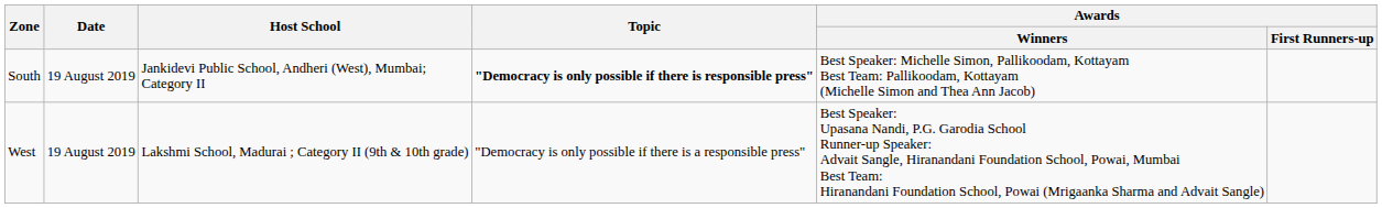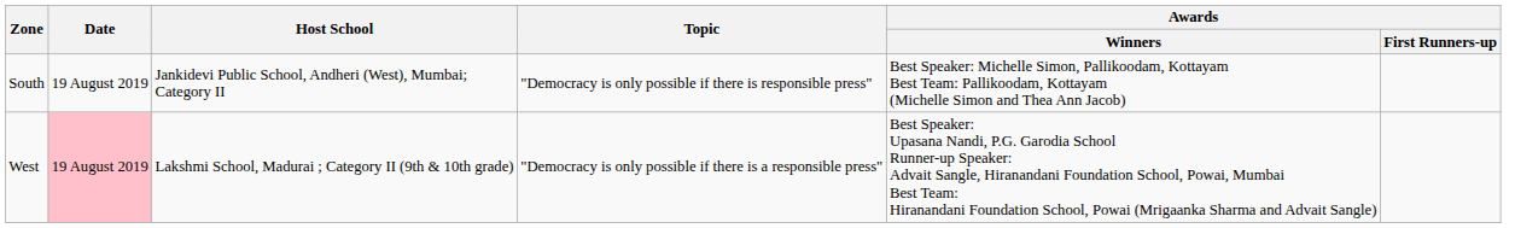South | Topic: bold -> normal
West | Date: no background -> pink background
